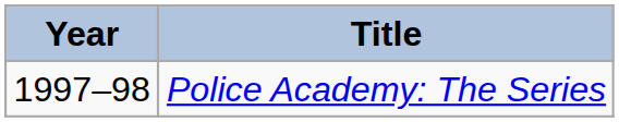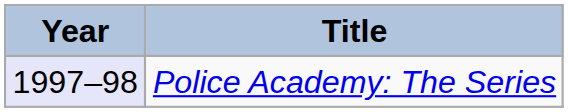Police Academy: The Series | Year: no background -> lavender background
